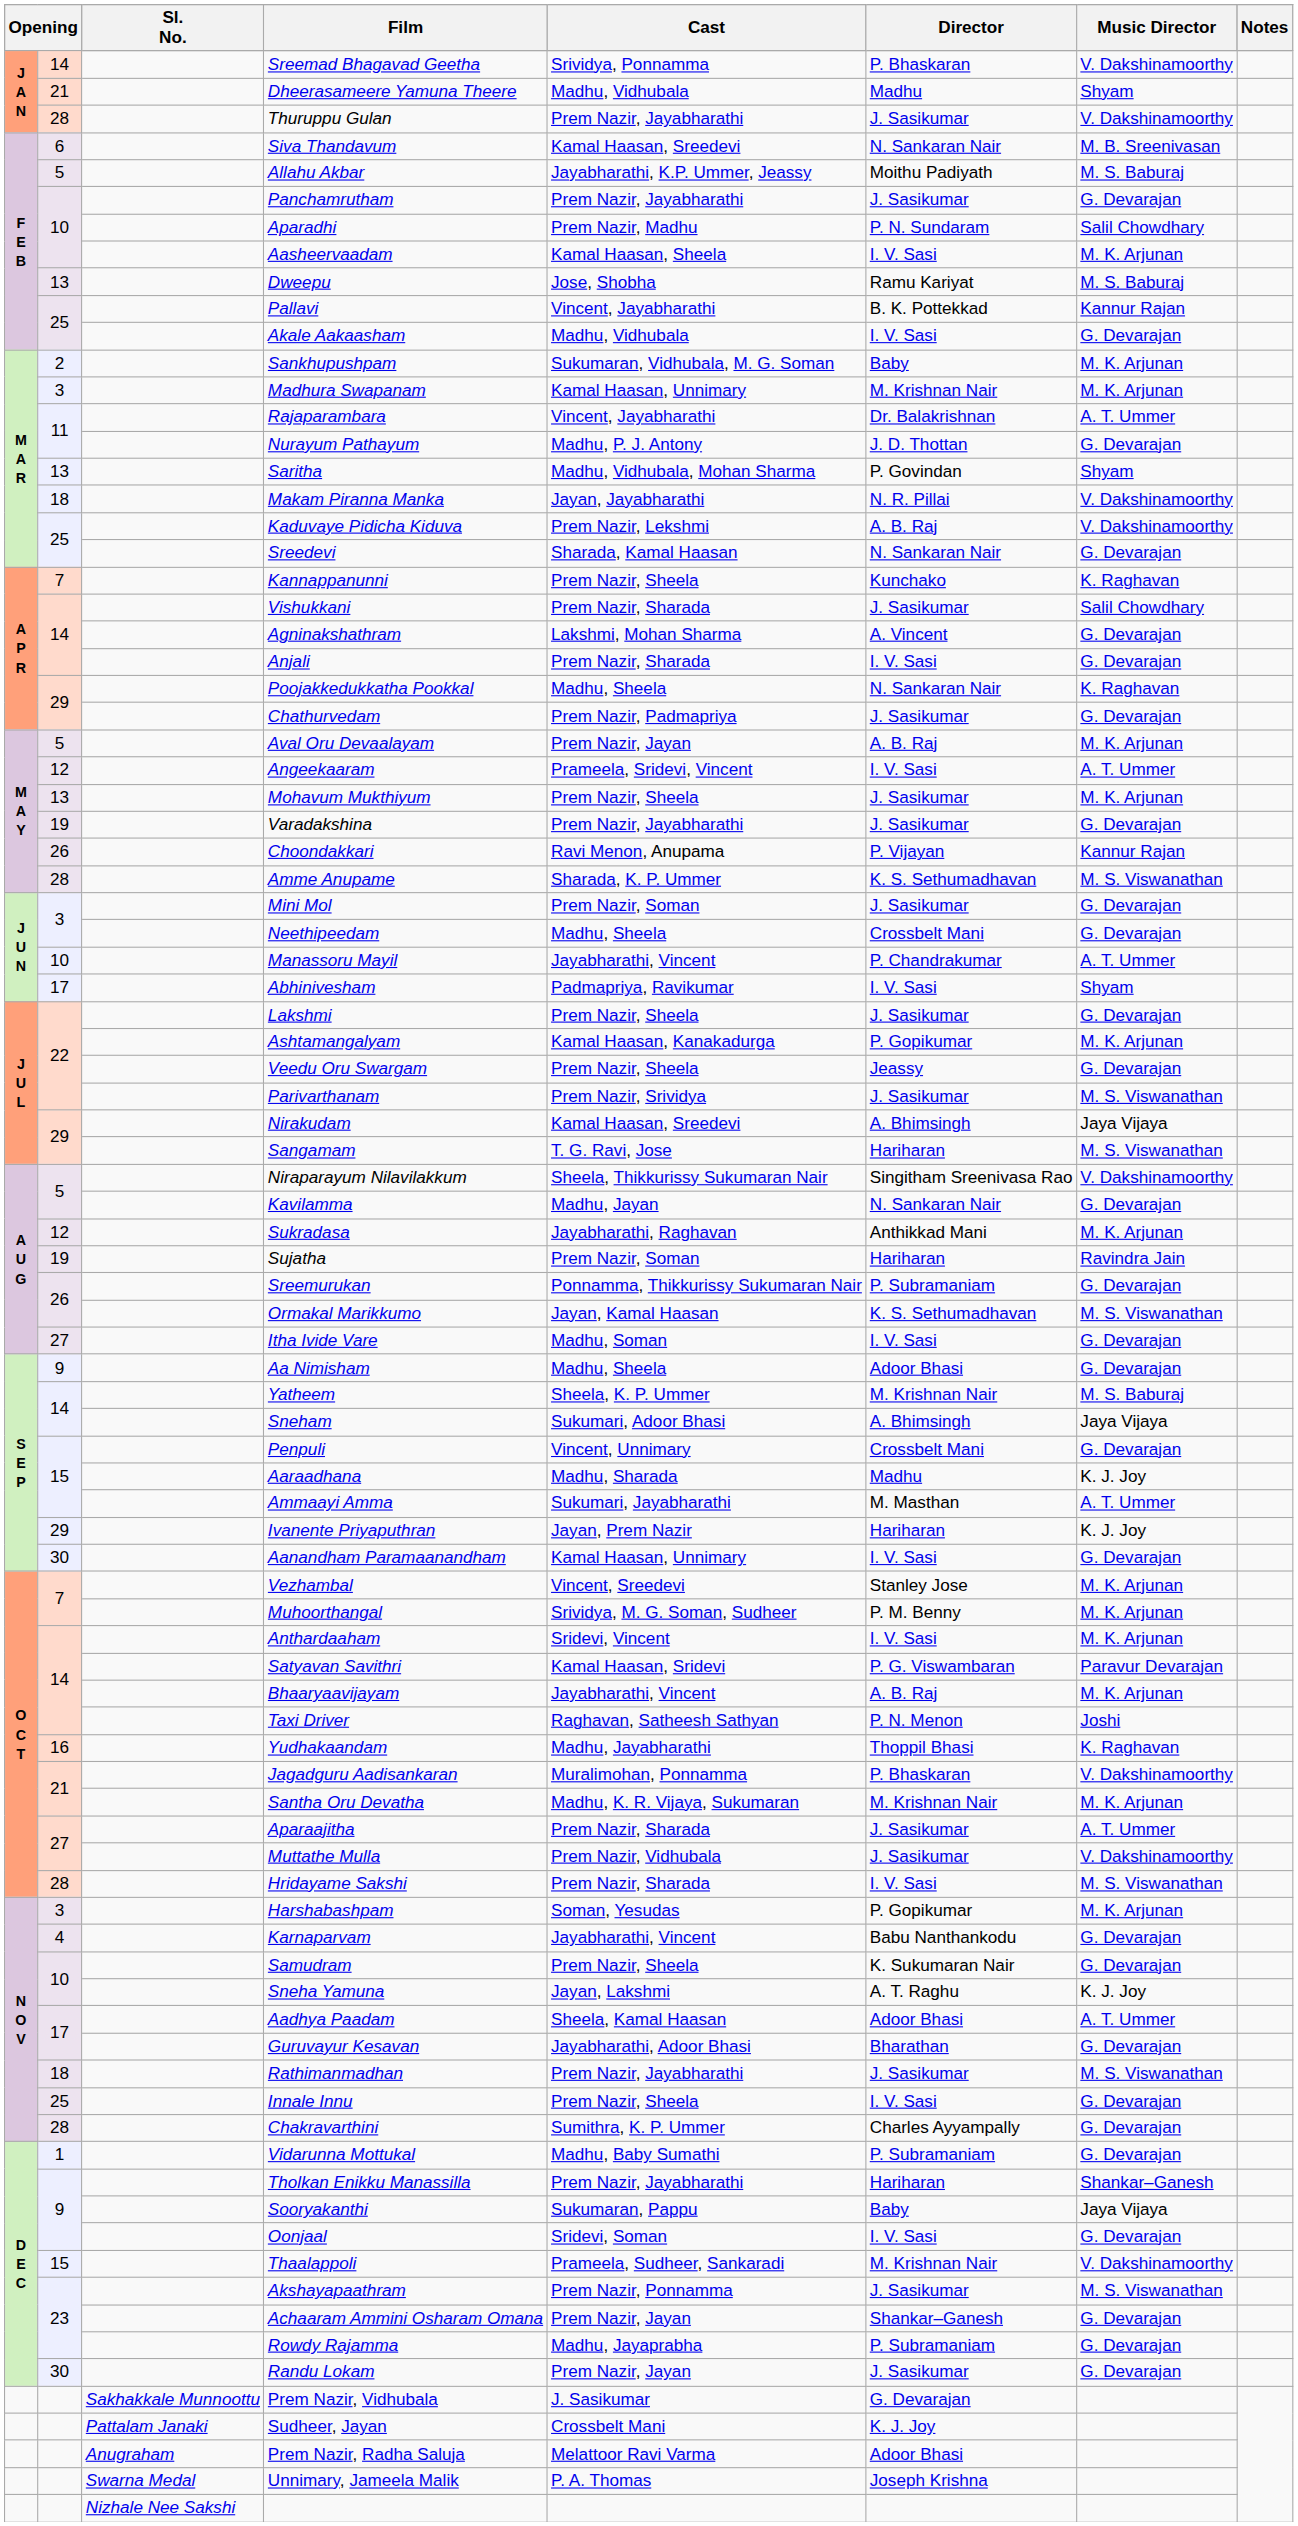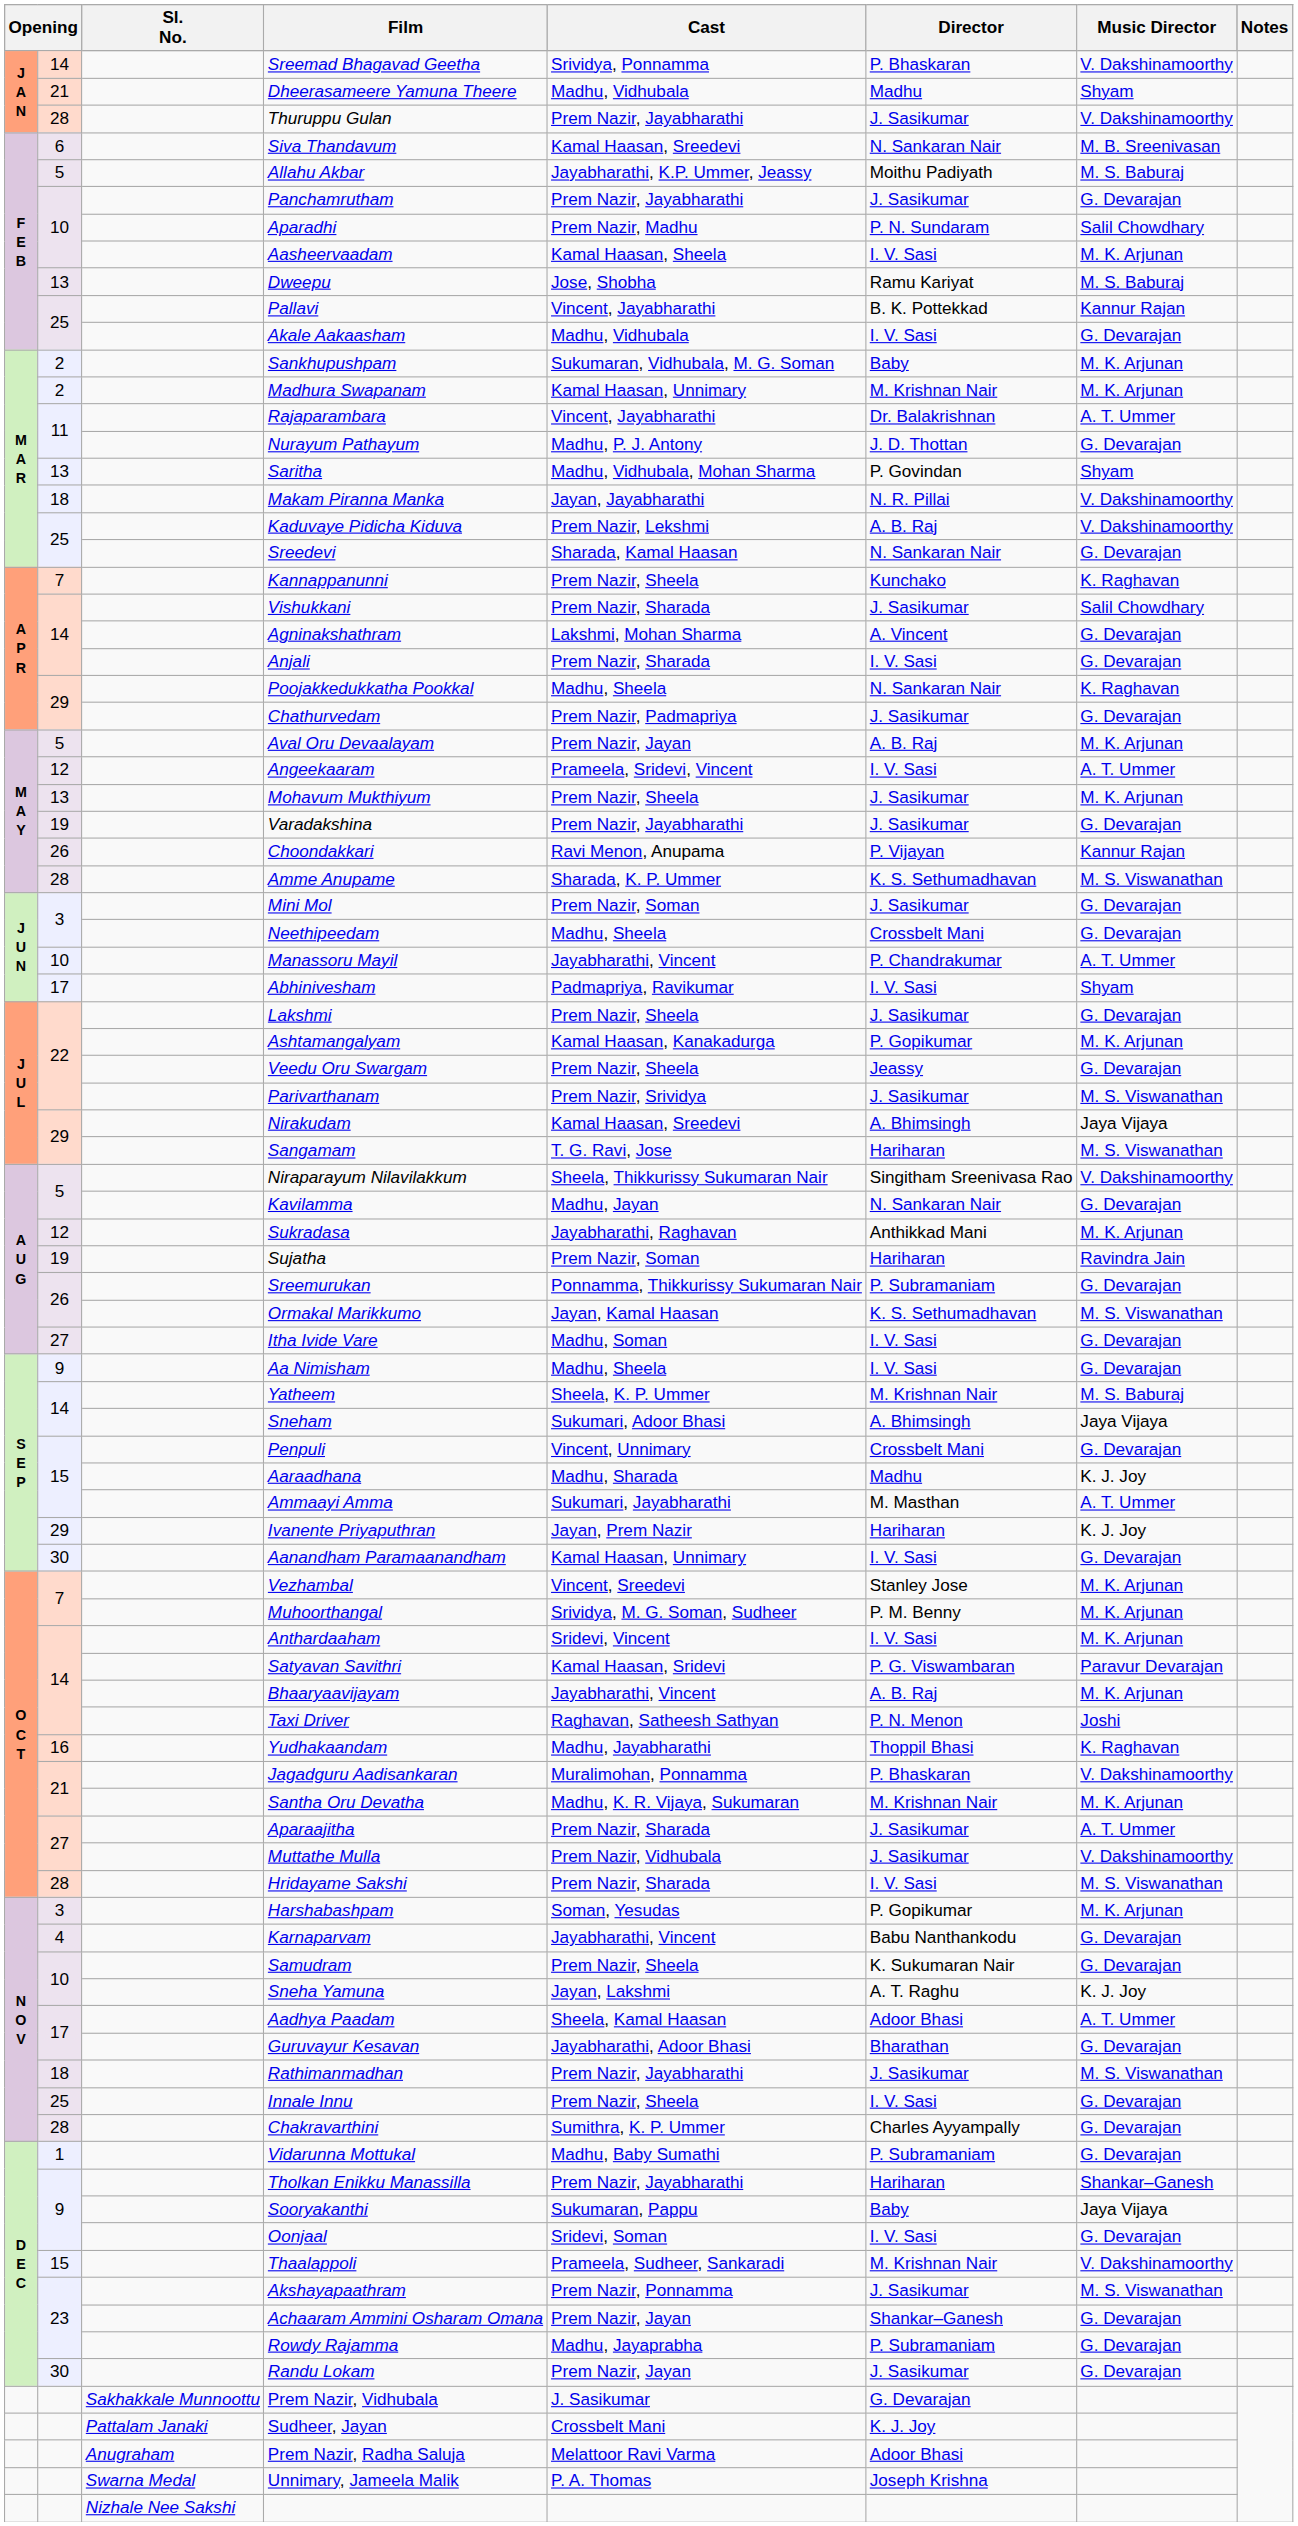Madhura Swapanam | column 2: 3 -> 2
Aa Nimisham | Director: Adoor Bhasi -> I. V. Sasi
